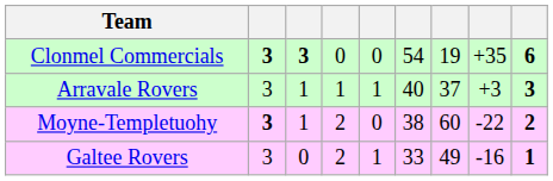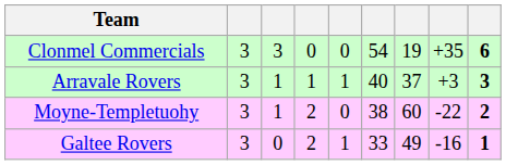Clonmel Commercials | column 2: bold -> normal
Clonmel Commercials | column 3: bold -> normal
Moyne-Templetuohy | column 2: bold -> normal
